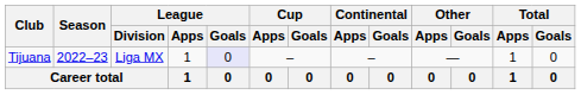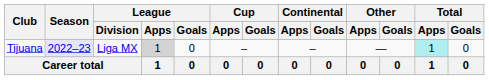Tijuana | Season: no background -> lavender background
Tijuana | League / Apps: no background -> lightgrey background
Tijuana | League / Goals: lavender background -> no background
Tijuana | Total / Apps: no background -> paleturquoise background
